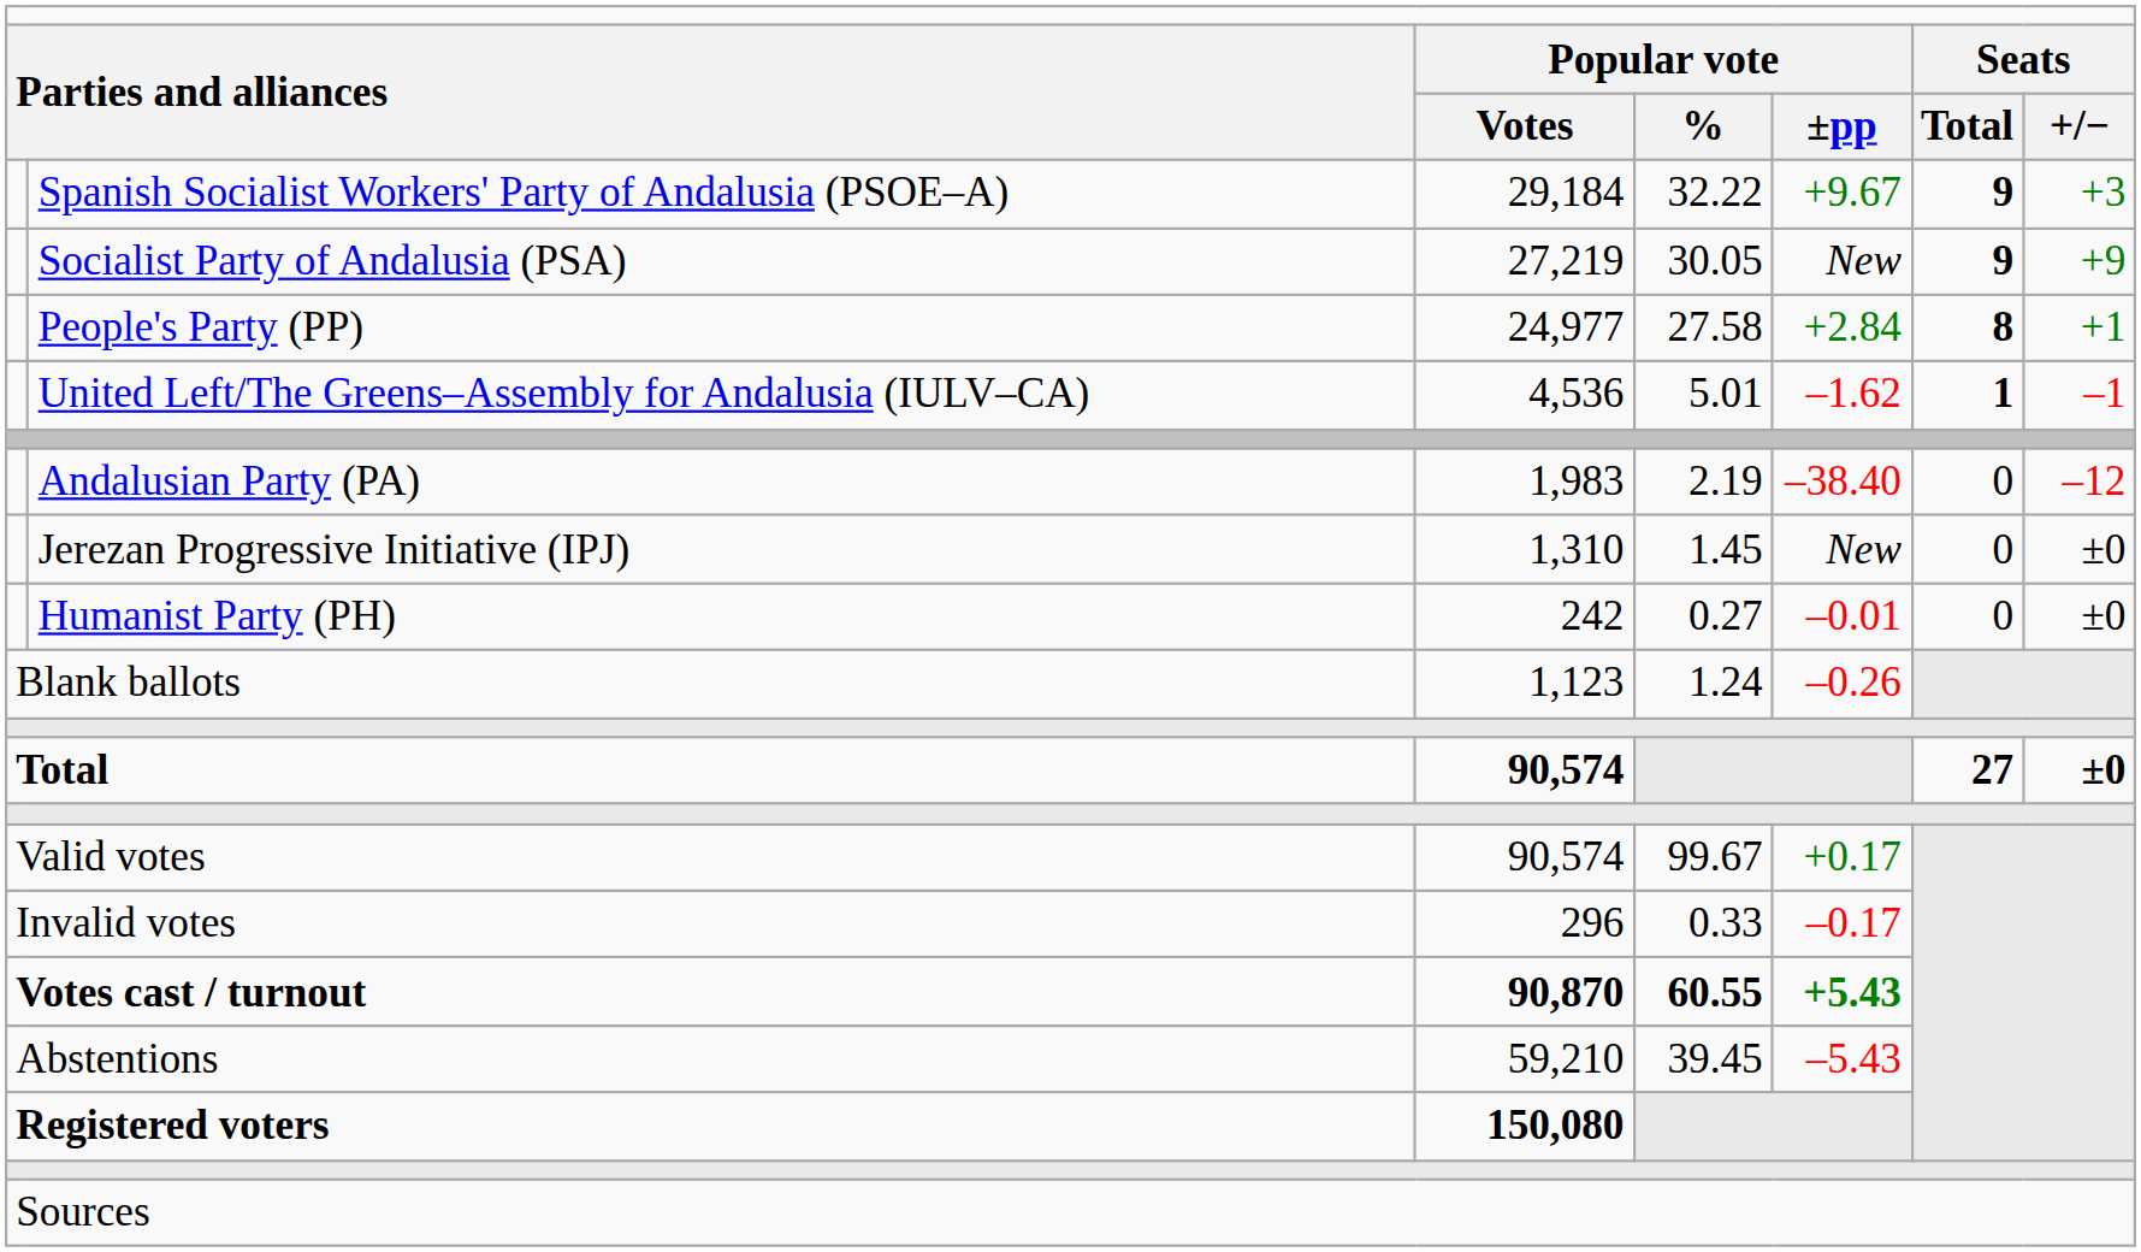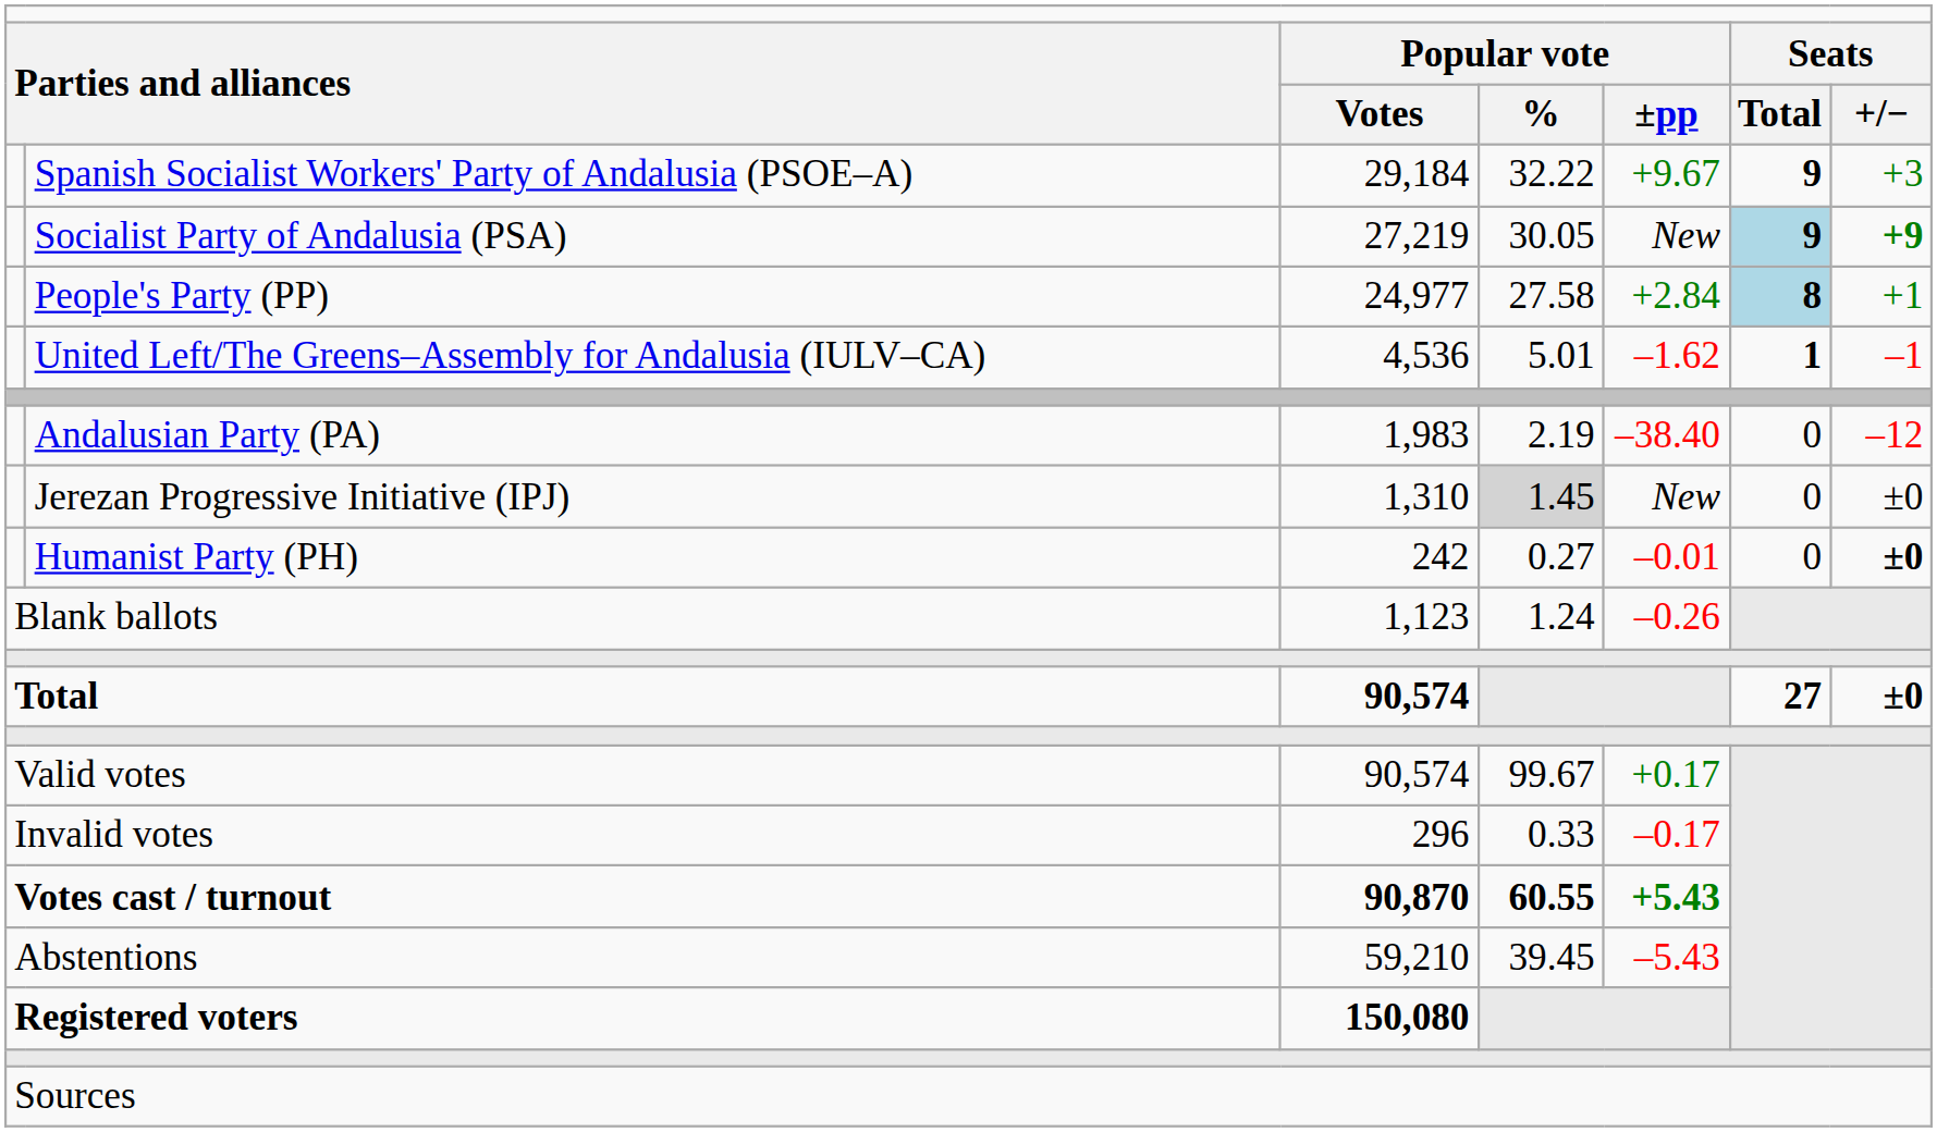Socialist Party of Andalusia (PSA) | column 6: no background -> lightblue background
Socialist Party of Andalusia (PSA) | column 7: normal -> bold
People's Party (PP) | column 6: no background -> lightblue background
Jerezan Progressive Initiative (IPJ) | column 4: no background -> lightgrey background
Humanist Party (PH) | column 7: normal -> bold
